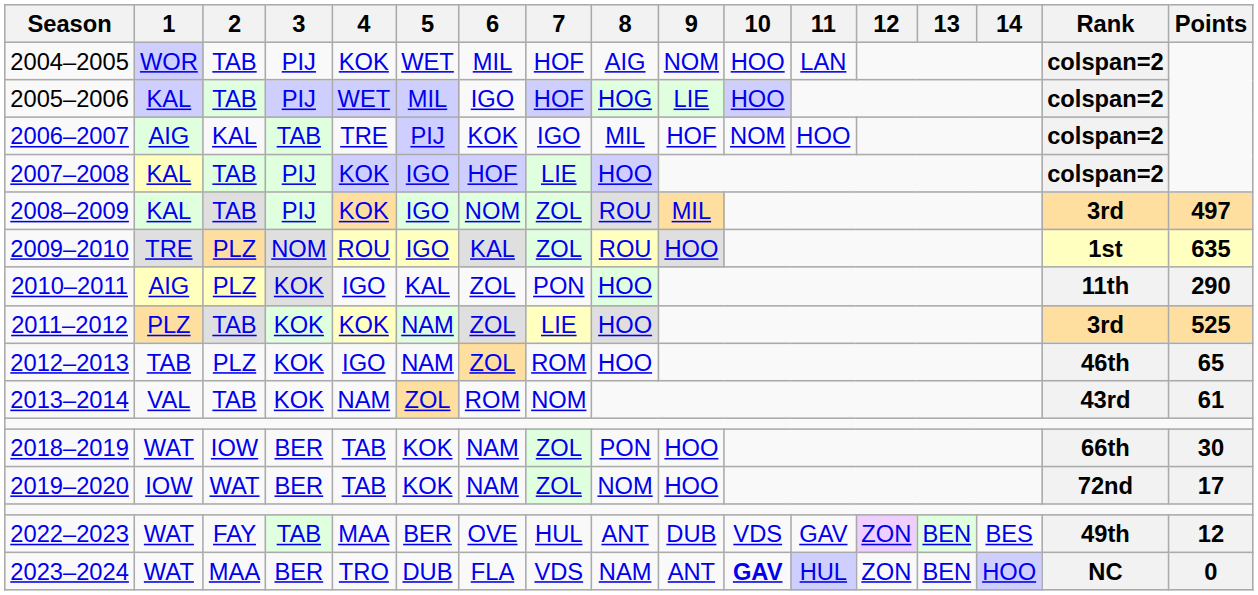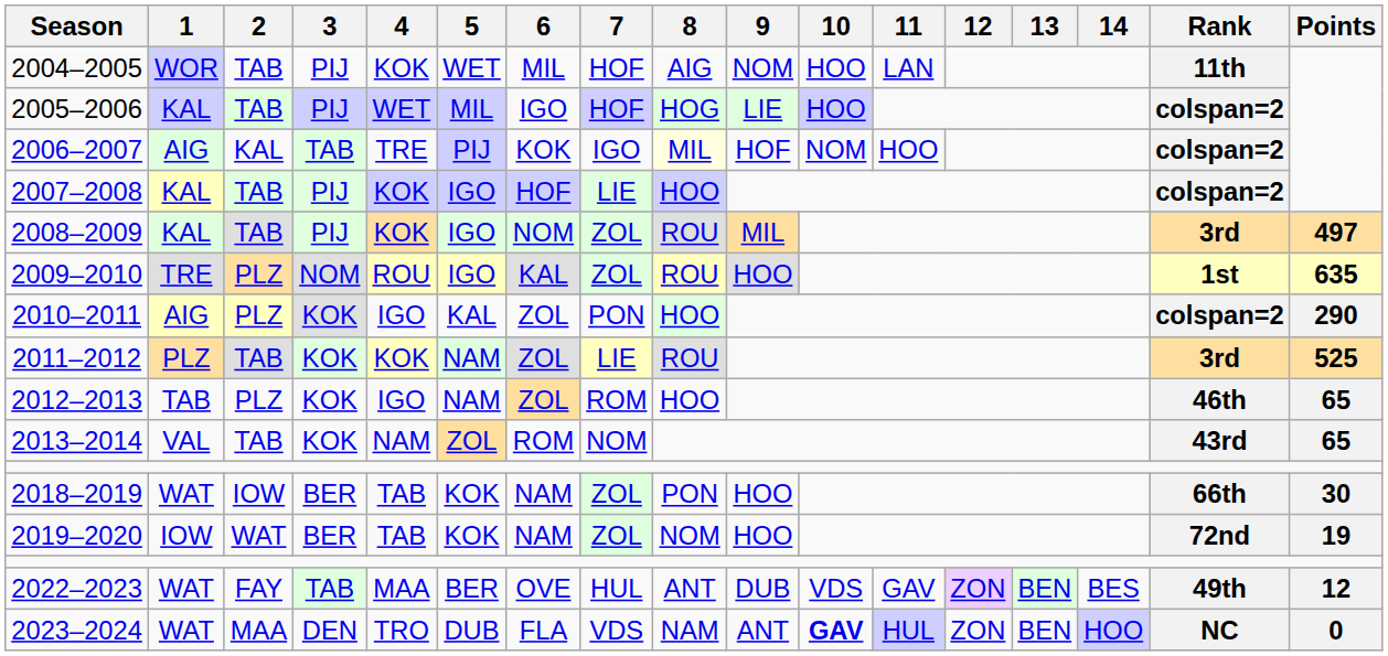2004–2005 | Rank: colspan=2 -> 11th
2006–2007 | 8: no background -> lightyellow background
2010–2011 | Rank: 11th -> colspan=2
2011–2012 | 8: HOO -> ROU
2013–2014 | Points: 61 -> 65
2019–2020 | Points: 17 -> 19
2023–2024 | 3: BER -> DEN
